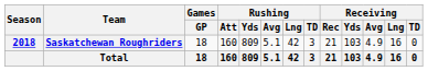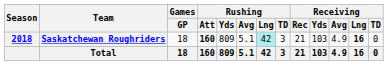Saskatchewan Roughriders | Rushing / Att: normal -> bold
Saskatchewan Roughriders | Rushing / Lng: no background -> paleturquoise background
Saskatchewan Roughriders | Receiving / Lng: normal -> bold
